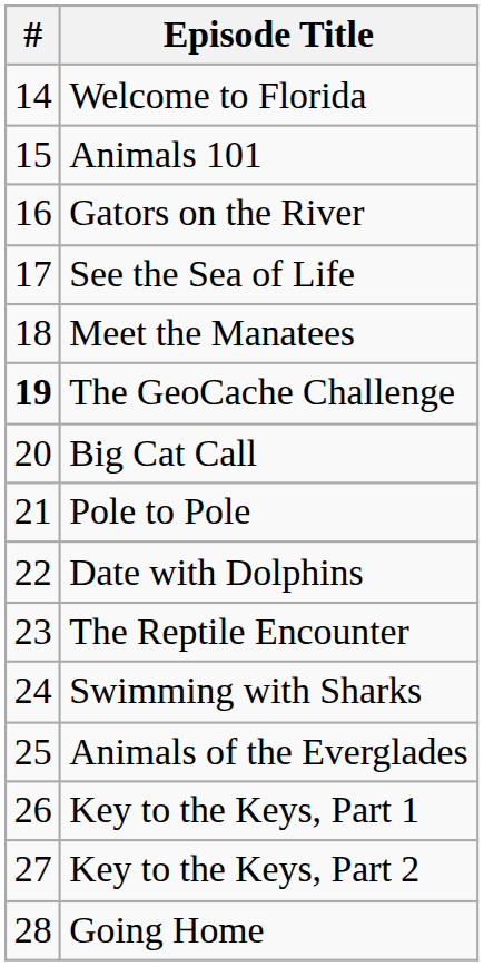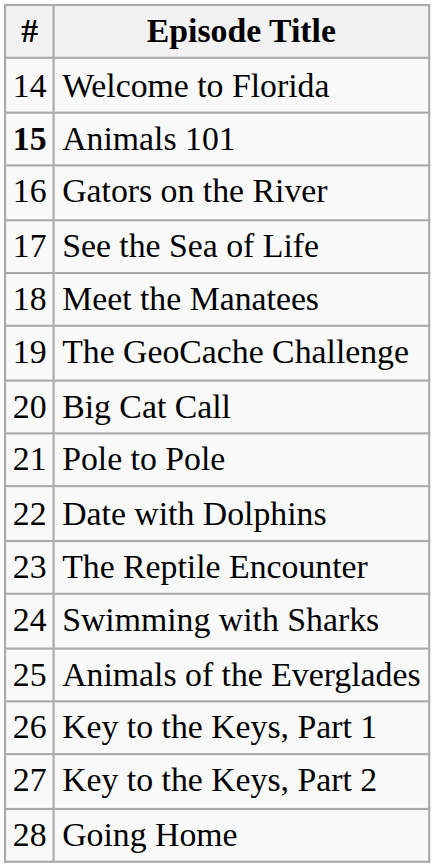Animals 101 | #: normal -> bold
The GeoCache Challenge | #: bold -> normal
